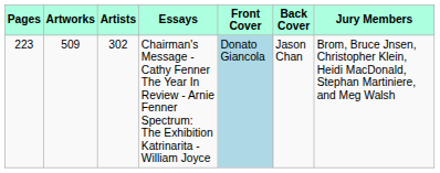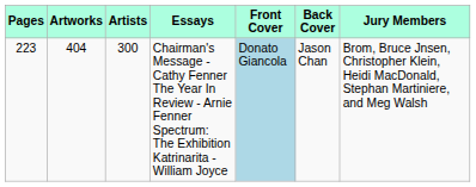row 2 | Artworks: 509 -> 404
row 2 | Artists: 302 -> 300
